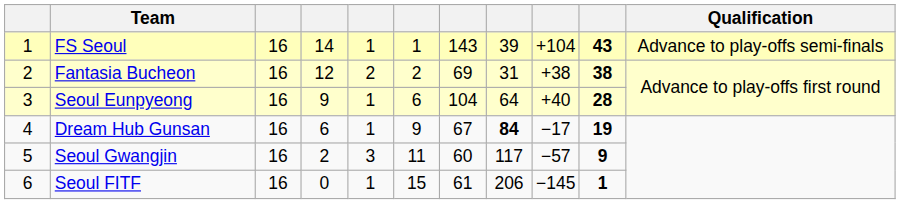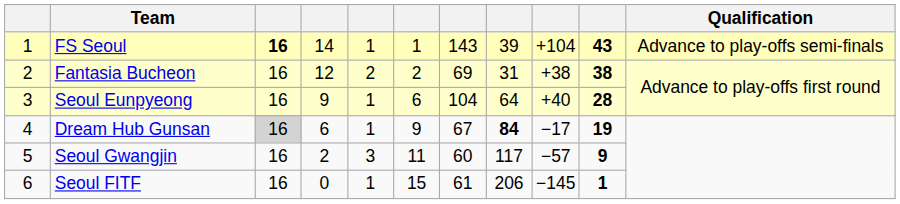FS Seoul | column 3: normal -> bold
Dream Hub Gunsan | column 3: no background -> lightgrey background
